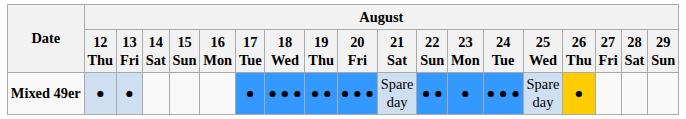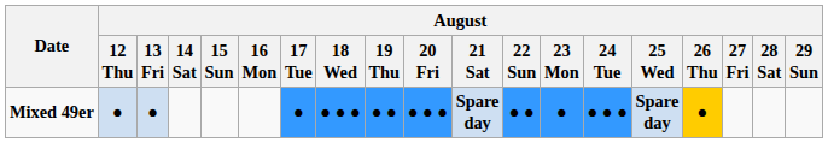Mixed 49er | August / 21 Sat: normal -> bold
Mixed 49er | August / 25 Wed: normal -> bold
